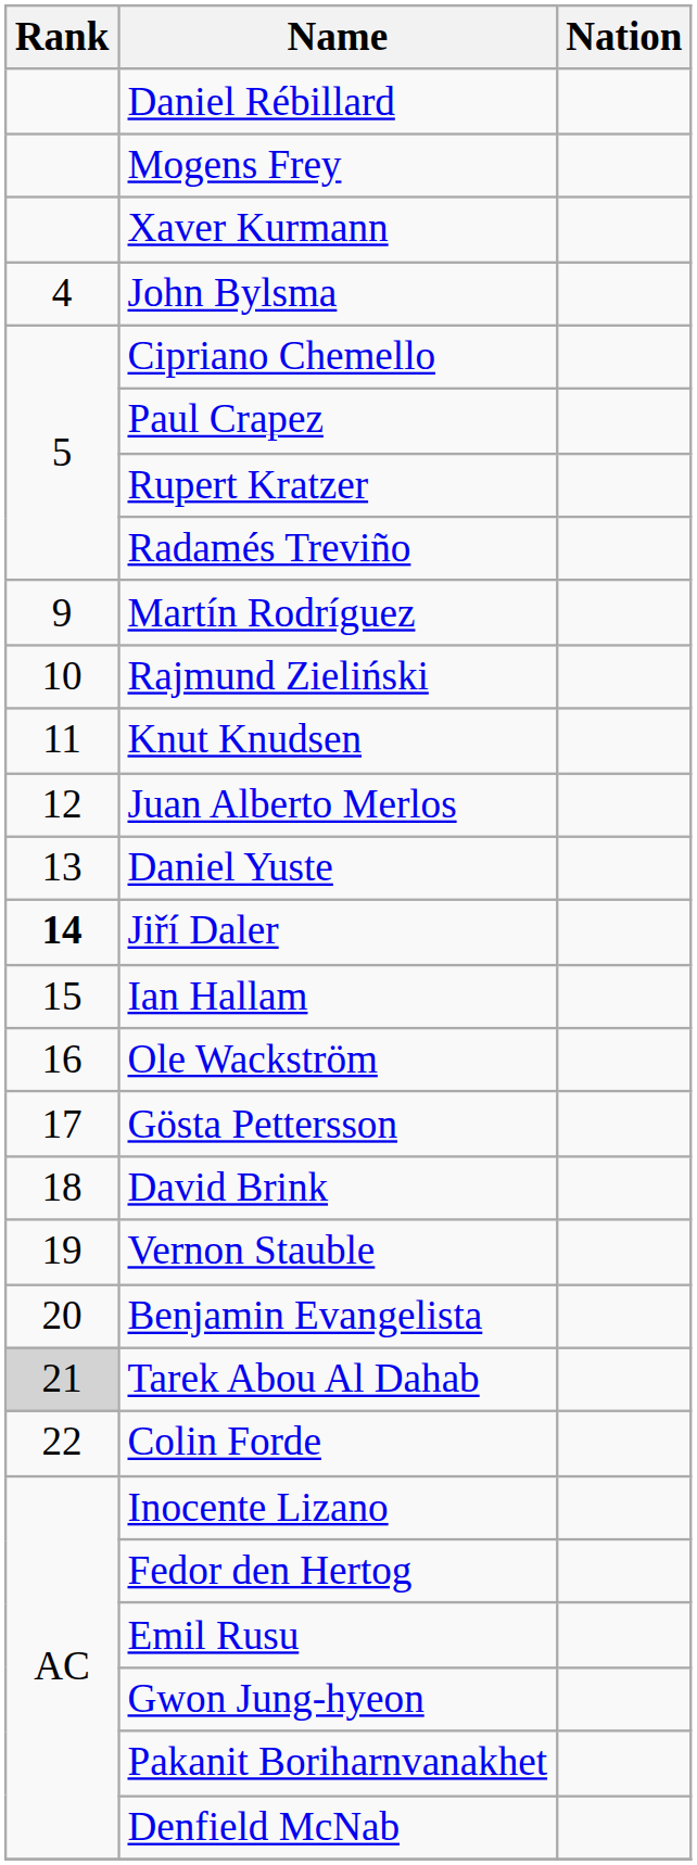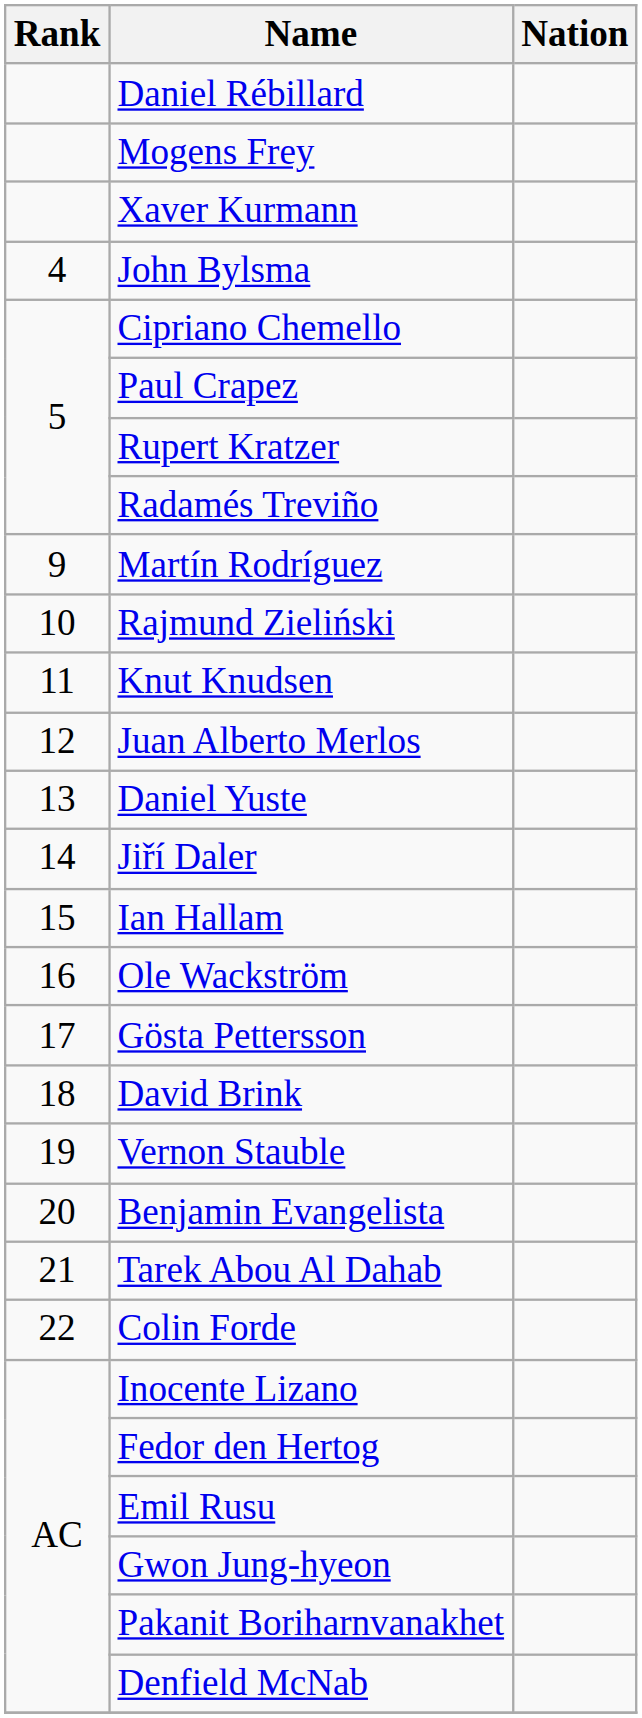Jiří Daler | Rank: bold -> normal
Tarek Abou Al Dahab | Rank: lightgrey background -> no background
